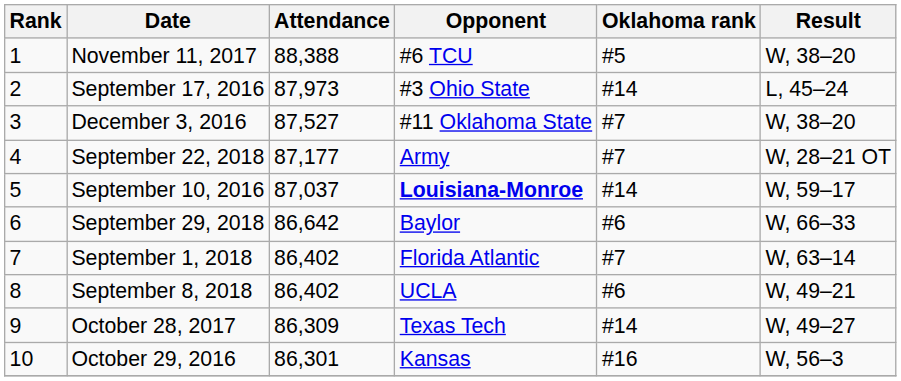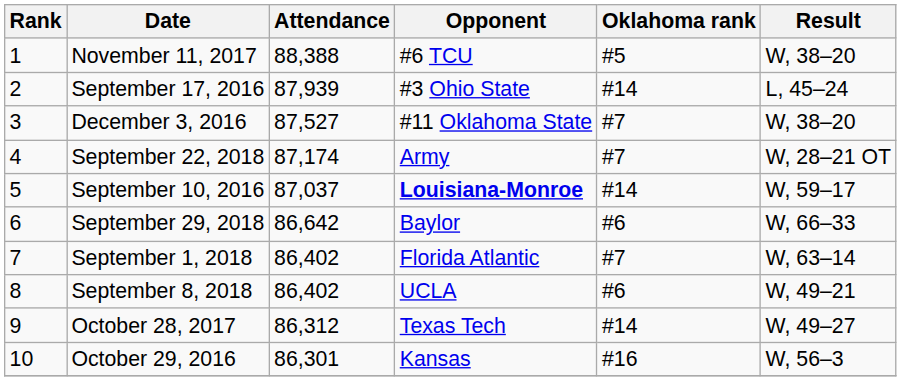September 17, 2016 | Attendance: 87,973 -> 87,939
September 22, 2018 | Attendance: 87,177 -> 87,174
October 28, 2017 | Attendance: 86,309 -> 86,312
